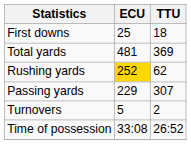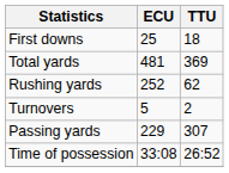Rushing yards | ECU: gold background -> no background
rows swapped: Passing yards <-> Turnovers
